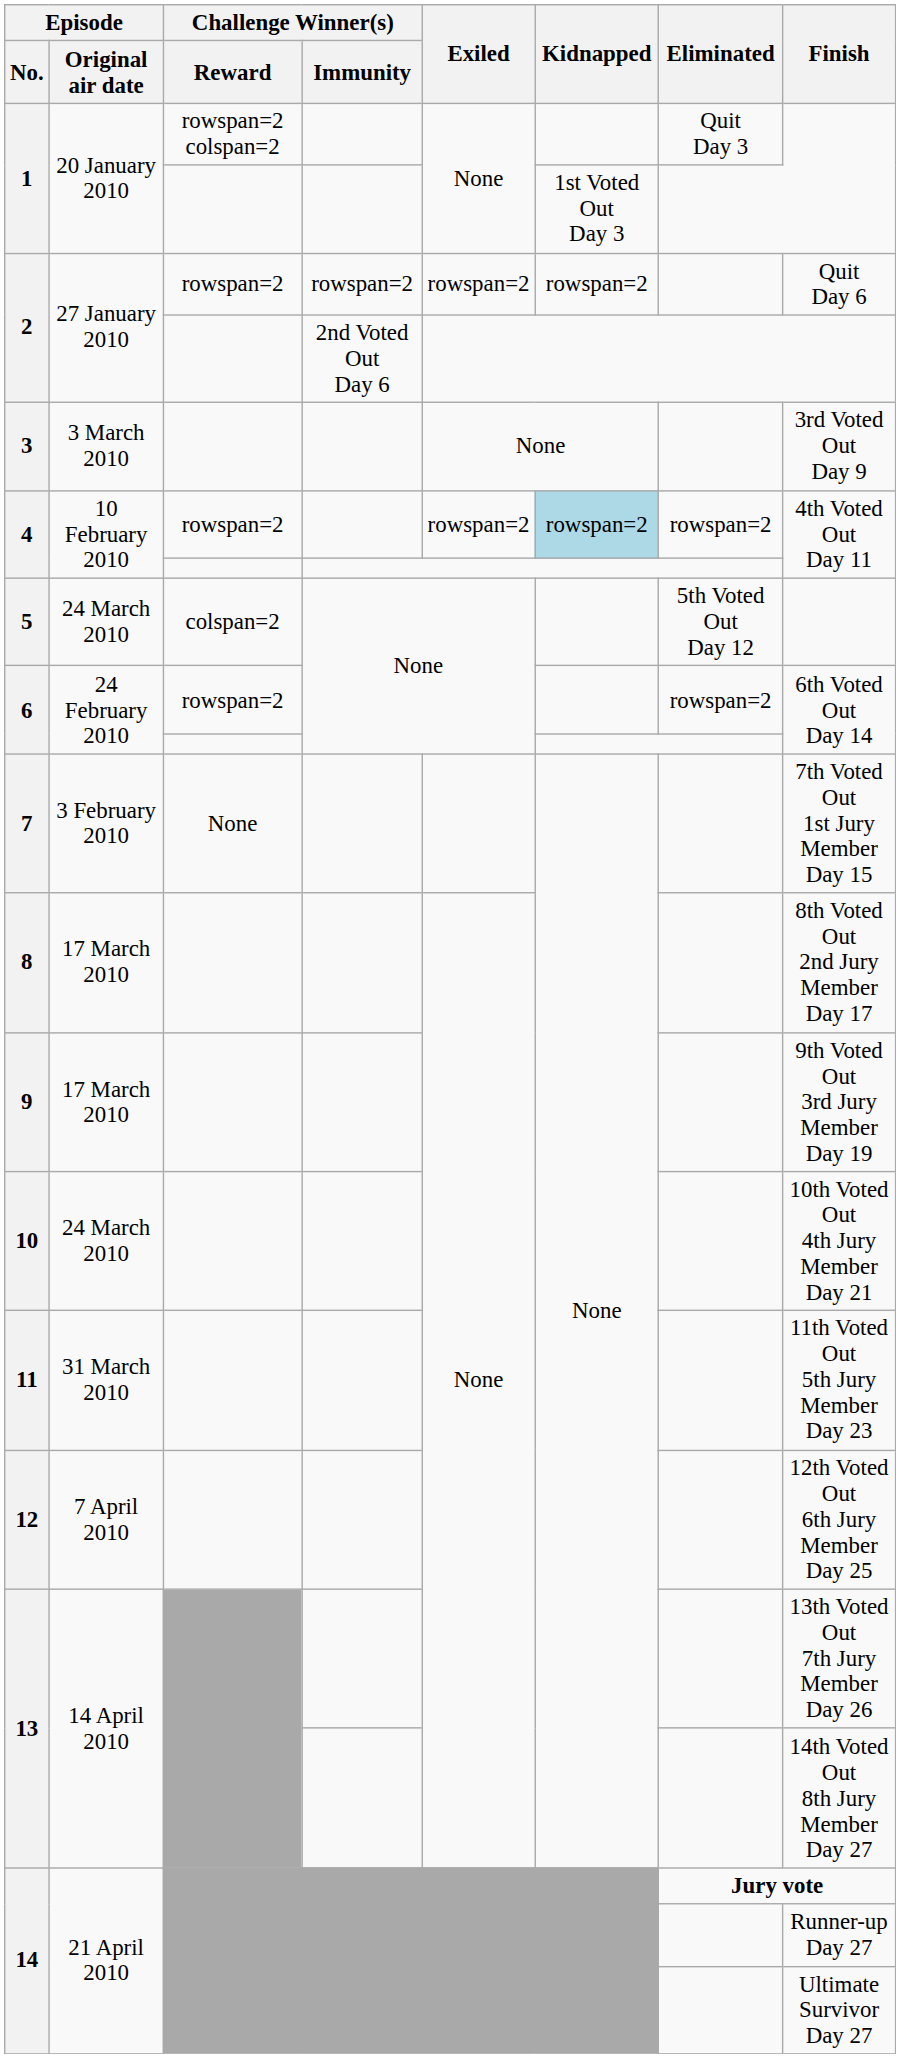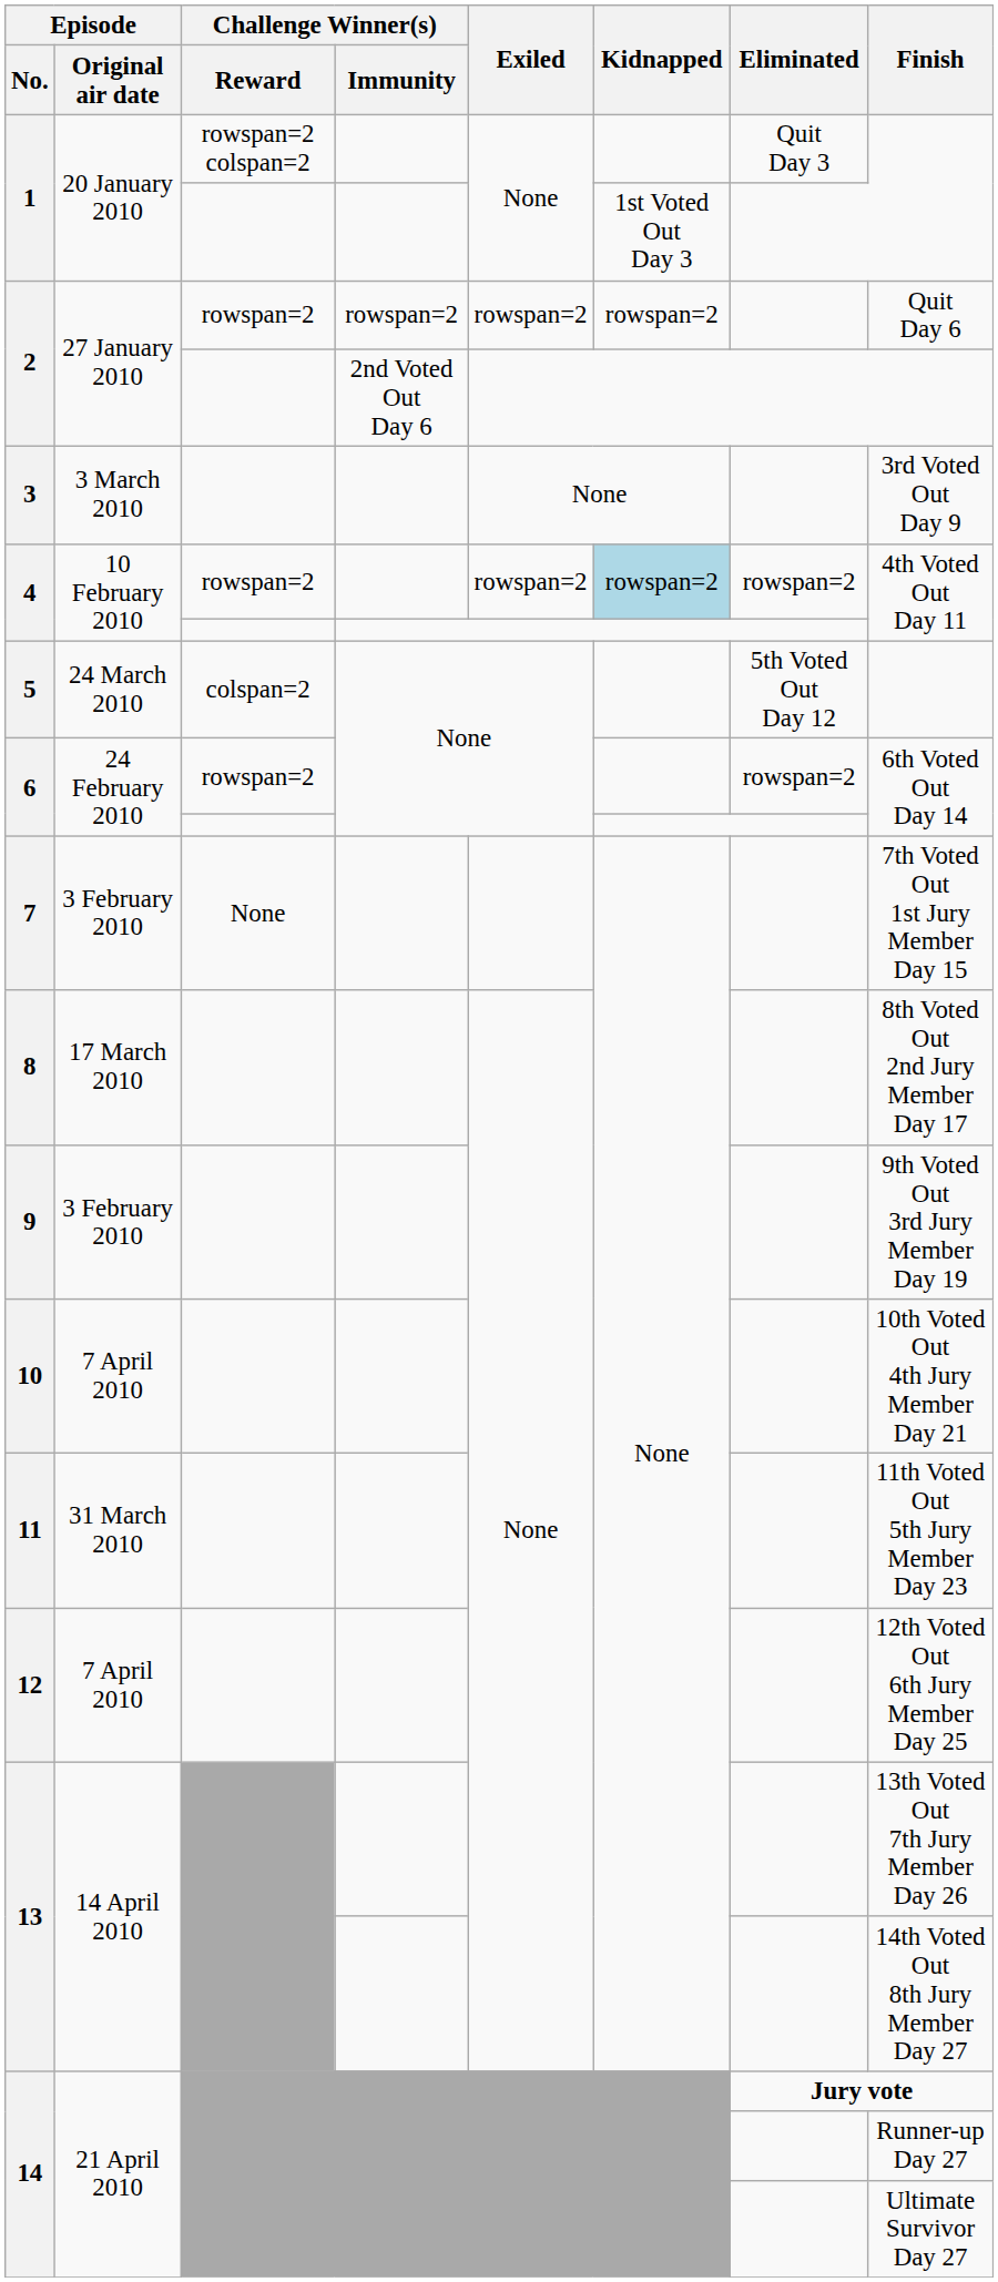9 | Episode / Original air date: 17 March 2010 -> 3 February 2010
10 | Episode / Original air date: 24 March 2010 -> 7 April 2010
